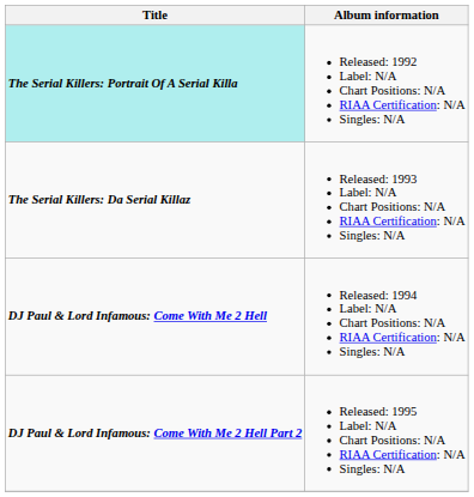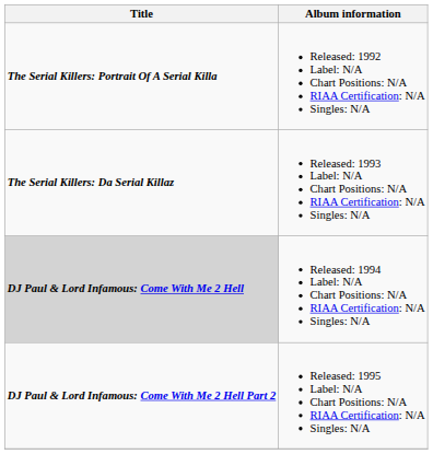The Serial Killers: Portrait Of A Serial Killa | Title: paleturquoise background -> no background
DJ Paul & Lord Infamous: Come With Me 2 Hell | Title: no background -> lightgrey background
